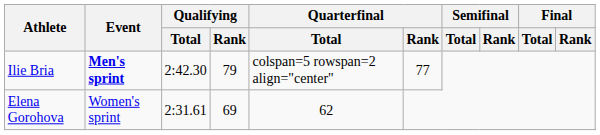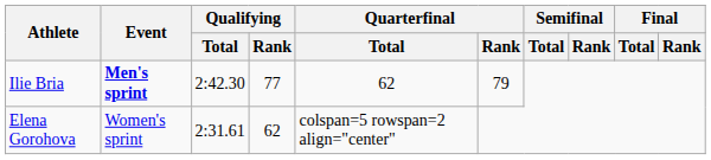Ilie Bria | Qualifying / Rank: 79 -> 77
Ilie Bria | Quarterfinal / Total: colspan=5 rowspan=2 align="center" -> 62
Ilie Bria | Quarterfinal / Rank: 77 -> 79
Elena Gorohova | Qualifying / Rank: 69 -> 62
Elena Gorohova | Quarterfinal / Total: 62 -> colspan=5 rowspan=2 align="center"
